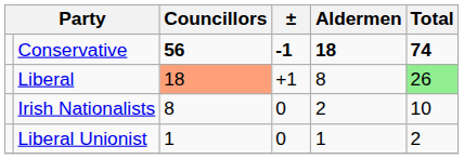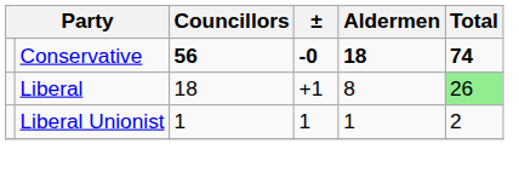Conservative | ±: -1 -> -0
Liberal | Councillors: lightsalmon background -> no background
- row: Irish Nationalists | 8 | 0 | 2 | 10
Liberal Unionist | ±: 0 -> 1
